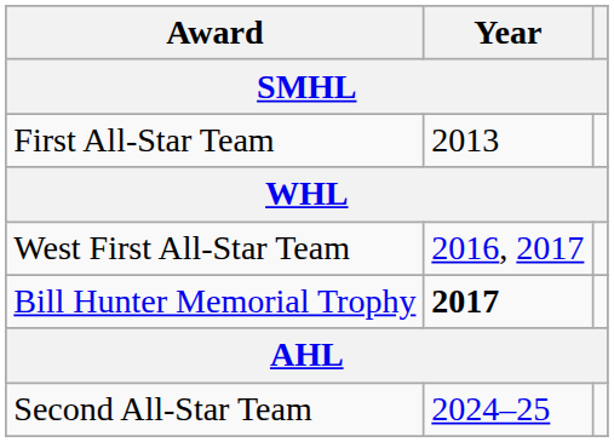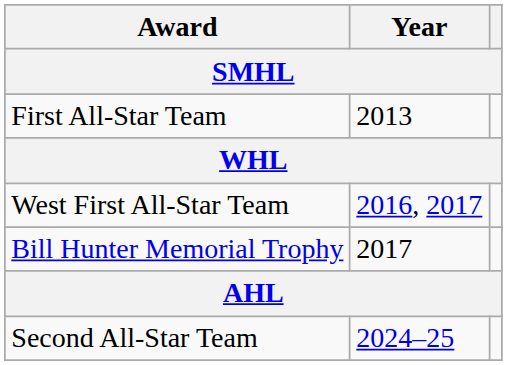Bill Hunter Memorial Trophy | Year: bold -> normal
